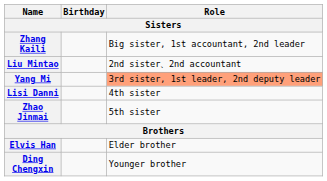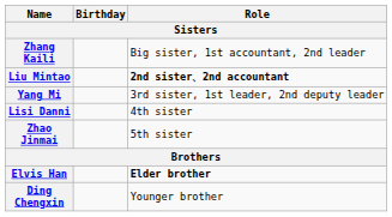Liu Mintao | Role: normal -> bold
Yang Mi | Role: lightsalmon background -> no background
Elvis Han | Role: normal -> bold
